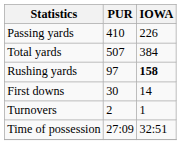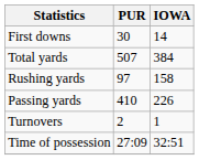rows swapped: First downs <-> Passing yards
Rushing yards | IOWA: bold -> normal
